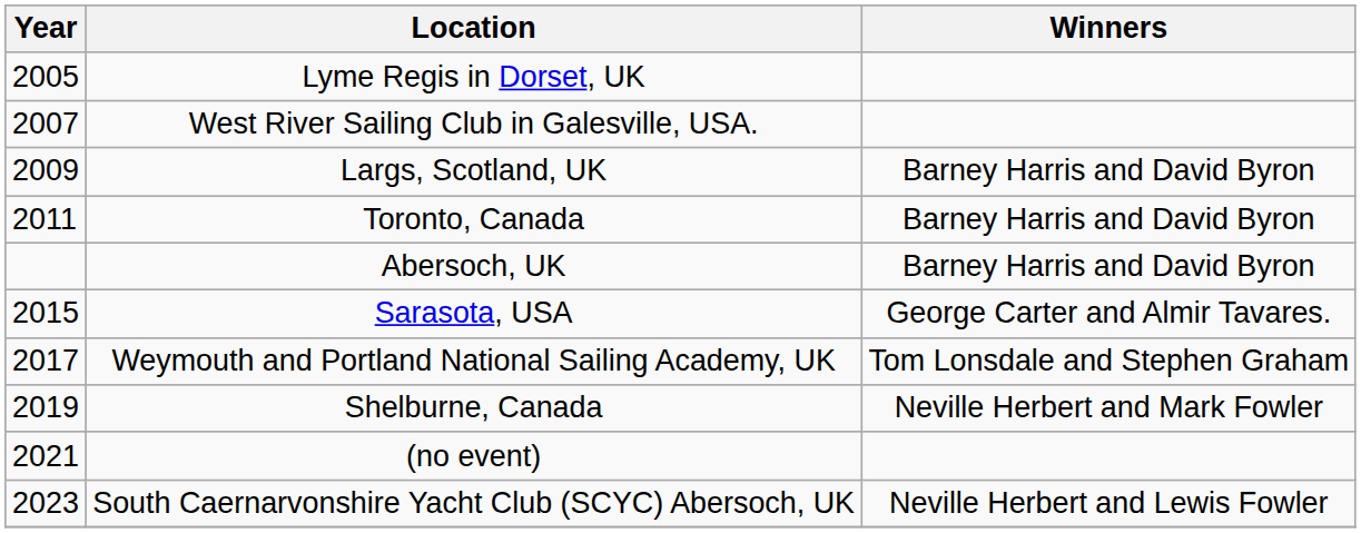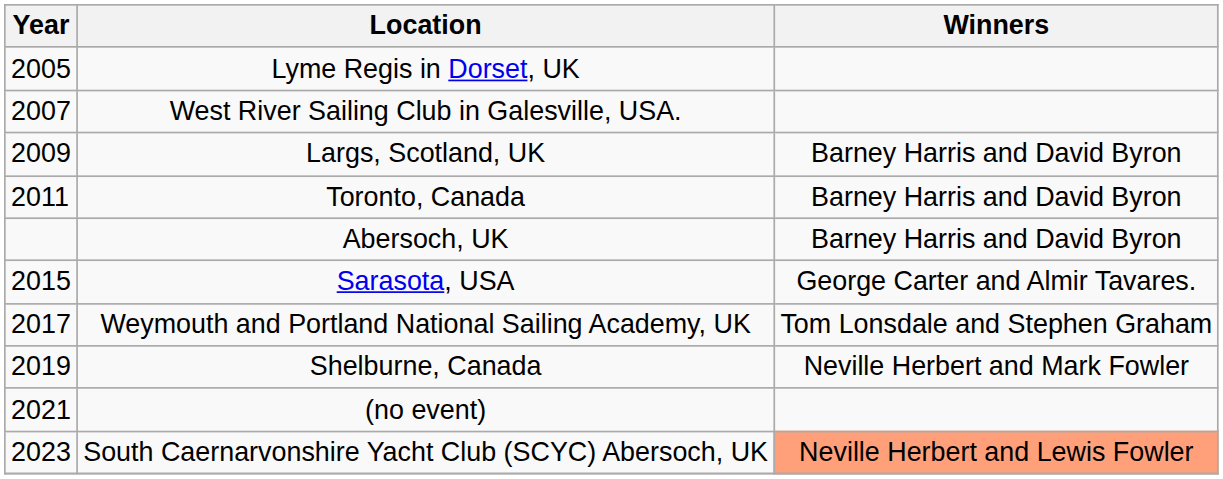South Caernarvonshire Yacht Club (SCYC) Abersoch, UK | Winners: no background -> lightsalmon background
